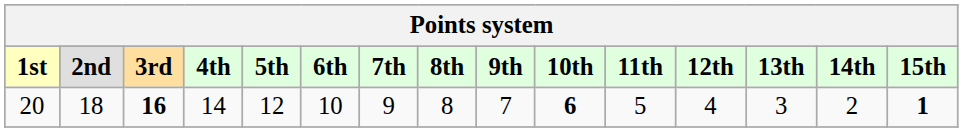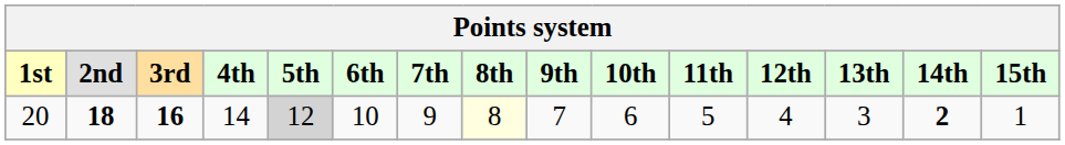20 | 2nd: normal -> bold
20 | 5th: no background -> lightgrey background
20 | 8th: no background -> lightyellow background
20 | 10th: bold -> normal
20 | 14th: normal -> bold
20 | 15th: bold -> normal
